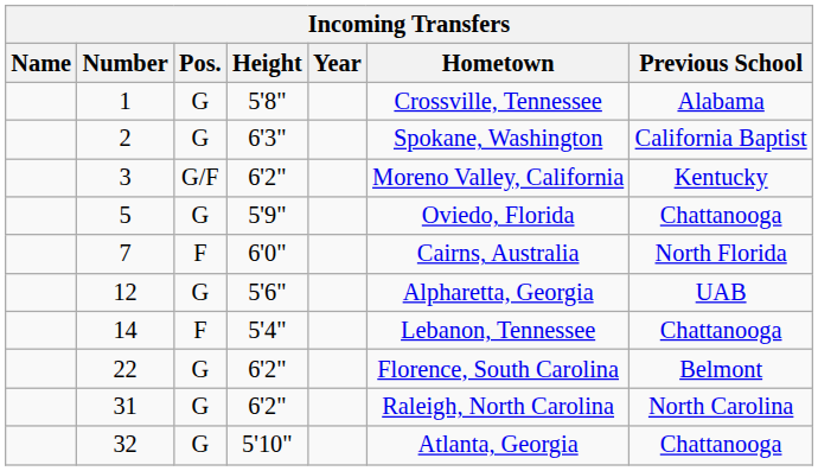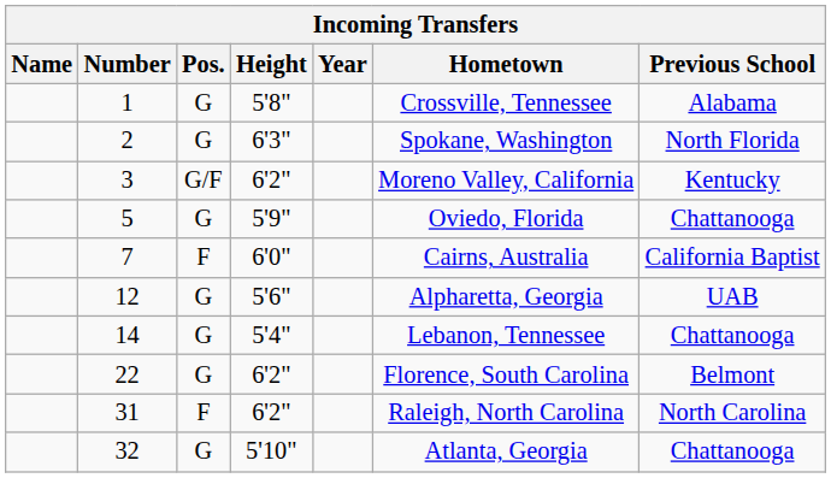2 | Previous School: California Baptist -> North Florida
7 | Previous School: North Florida -> California Baptist
14 | Pos.: F -> G
31 | Pos.: G -> F
